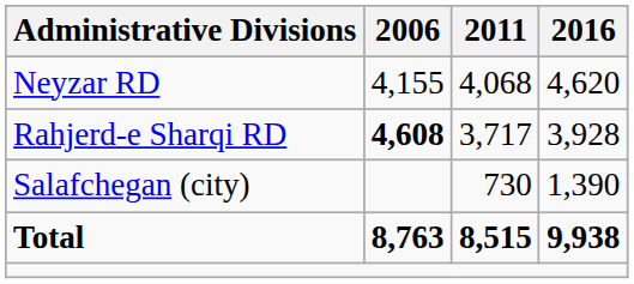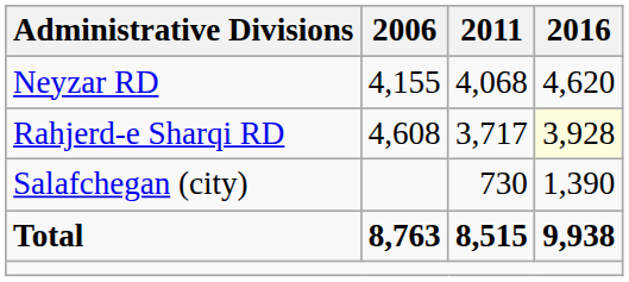Rahjerd-e Sharqi RD | 2006: bold -> normal
Rahjerd-e Sharqi RD | 2016: no background -> lightyellow background
